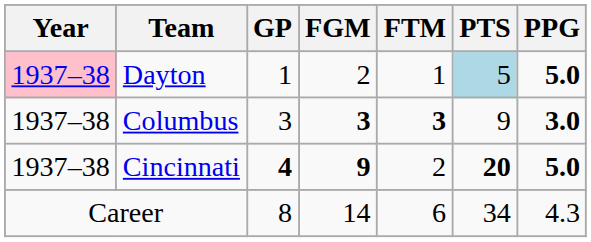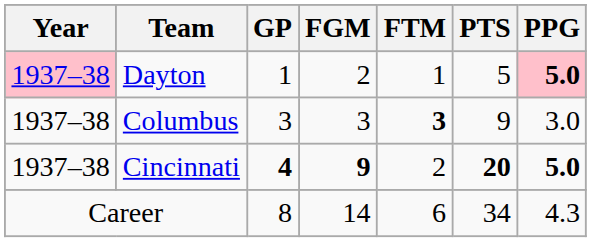Dayton | PTS: lightblue background -> no background
Dayton | PPG: no background -> pink background
Columbus | FGM: bold -> normal
Columbus | PPG: bold -> normal
